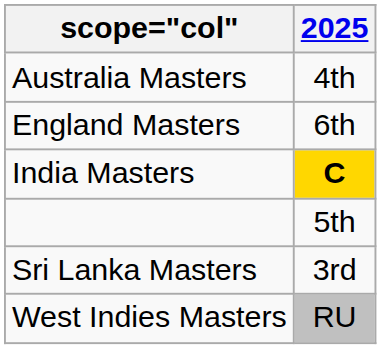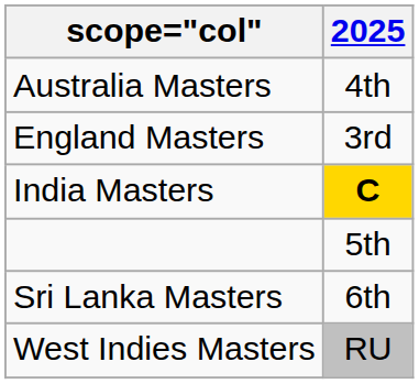England Masters | 2025: 6th -> 3rd
Sri Lanka Masters | 2025: 3rd -> 6th
